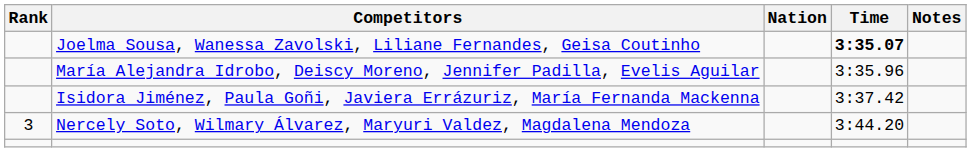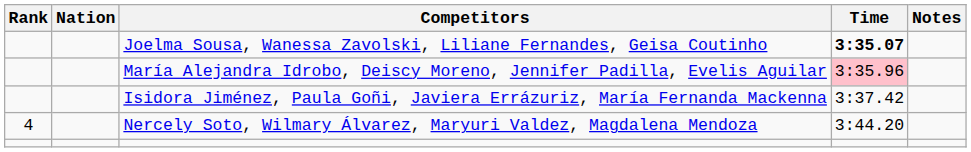columns swapped: Nation <-> Competitors
row 3 | Time: no background -> pink background
row 5 | Rank: 3 -> 4
